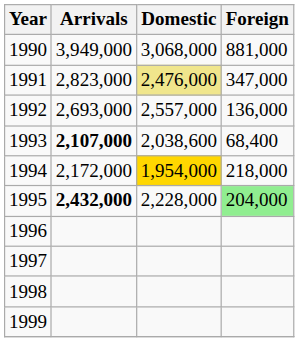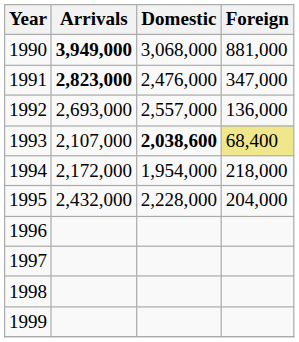1990 | Arrivals: normal -> bold
1991 | Arrivals: normal -> bold
1991 | Domestic: khaki background -> no background
1993 | Arrivals: bold -> normal
1993 | Domestic: normal -> bold
1993 | Foreign: no background -> khaki background
1994 | Domestic: gold background -> no background
1995 | Arrivals: bold -> normal
1995 | Foreign: lightgreen background -> no background
